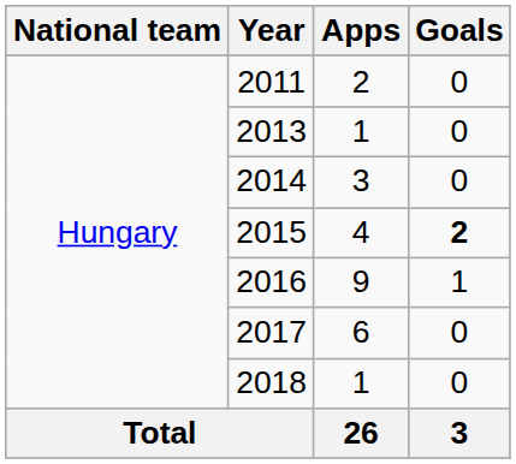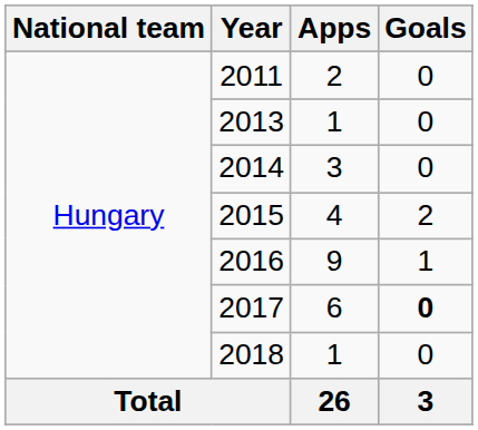2015 | Goals: bold -> normal
2017 | Goals: normal -> bold
